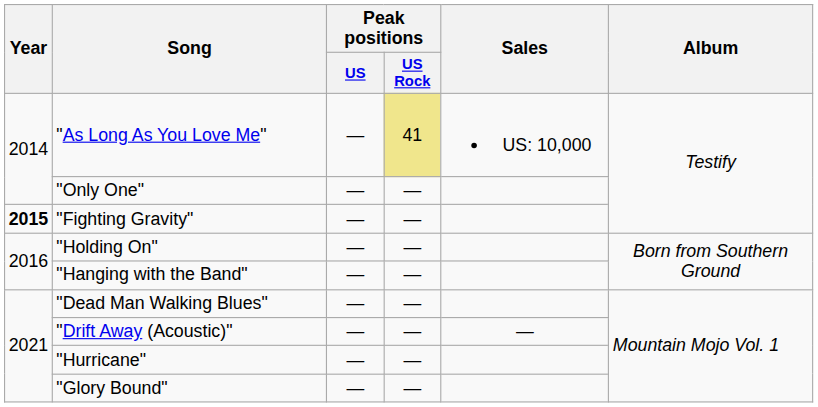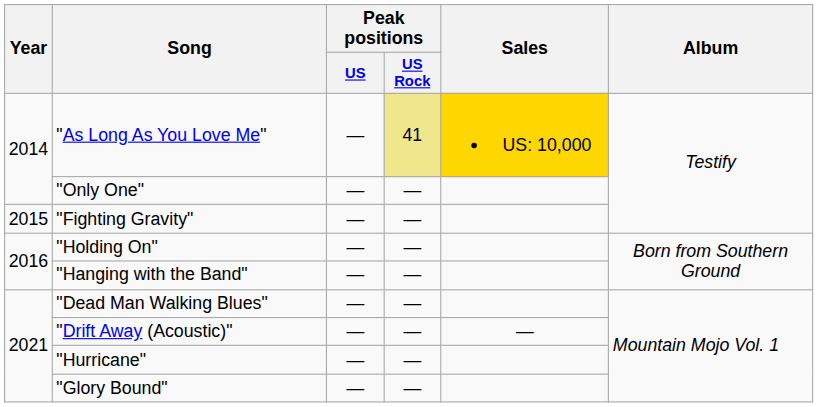"As Long As You Love Me" | Sales: no background -> gold background
"Fighting Gravity" | Year: bold -> normal
